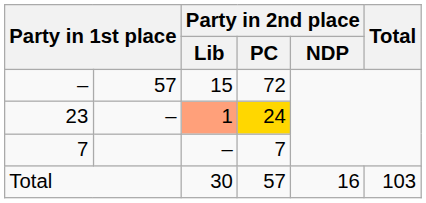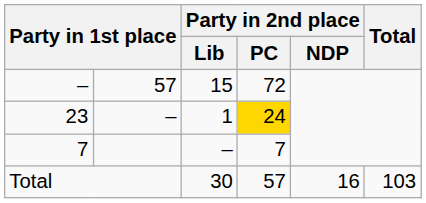23 | Party in 2nd place / Lib: lightsalmon background -> no background
